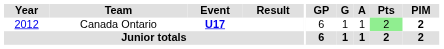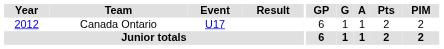Canada Ontario | Event: bold -> normal
Canada Ontario | Pts: lightgreen background -> no background
Canada Ontario | PIM: bold -> normal
